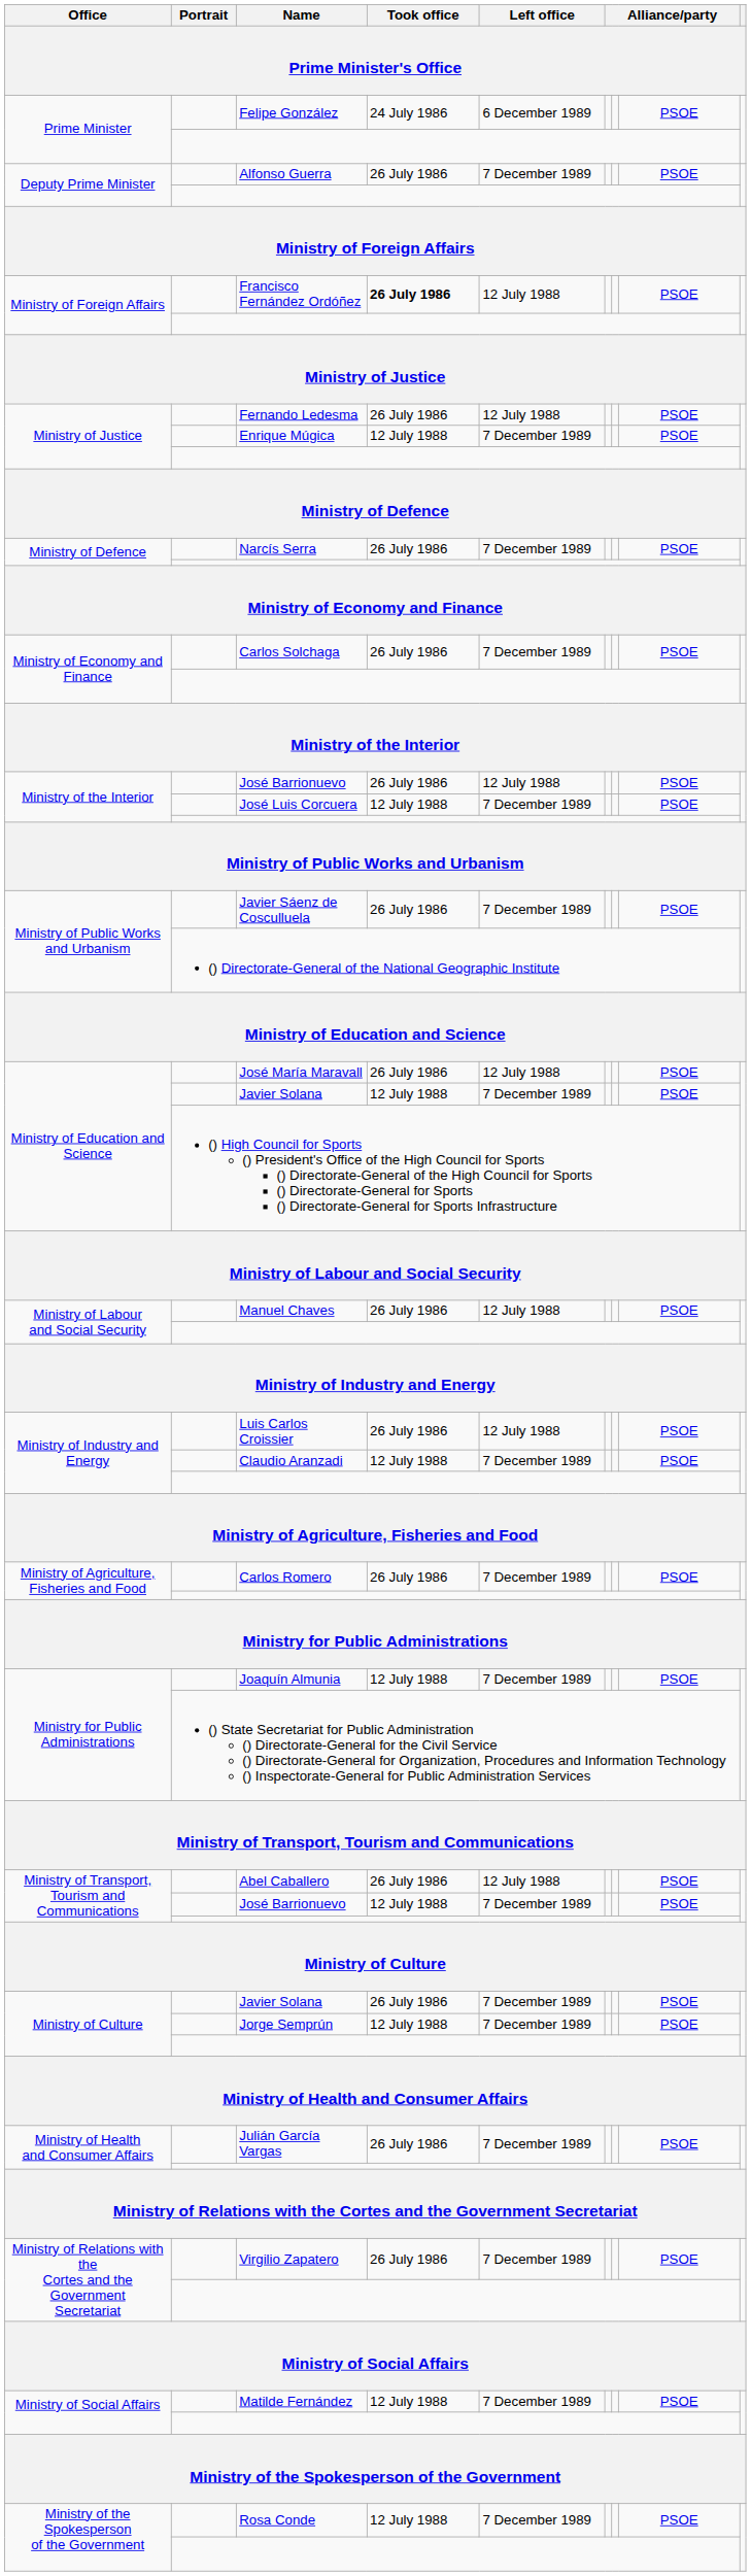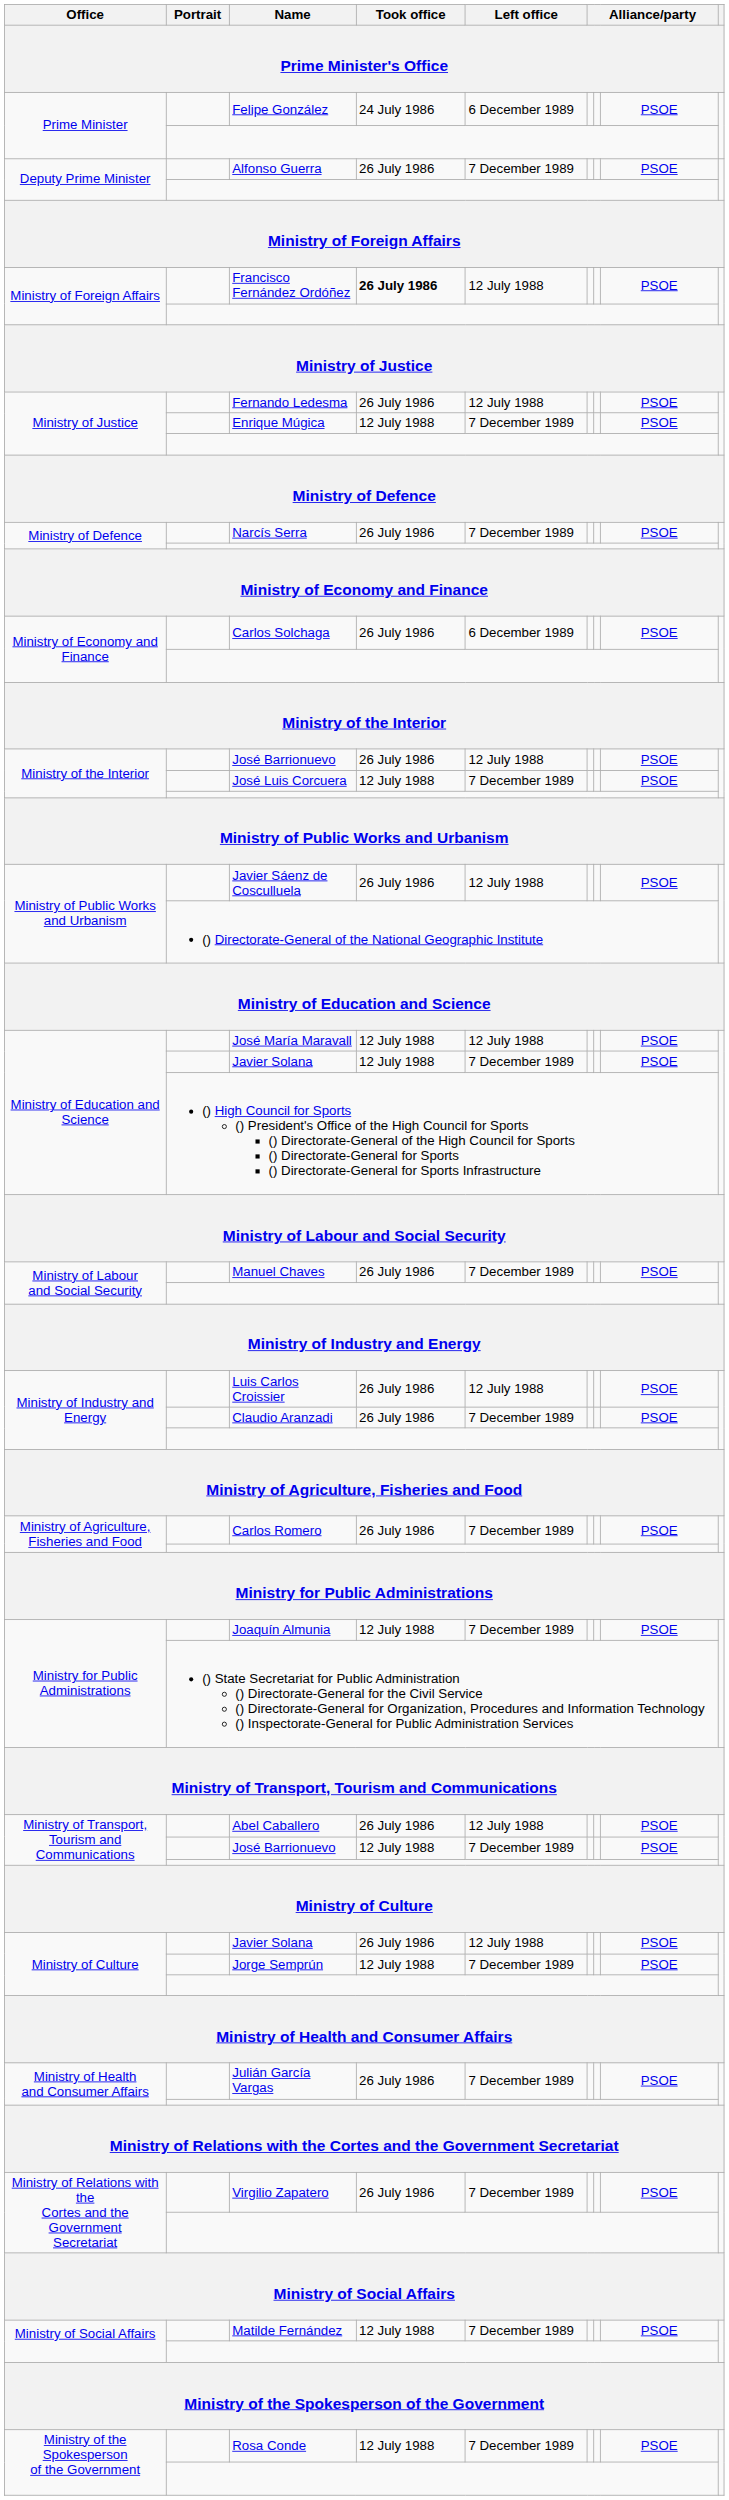Carlos Solchaga | Left office: 7 December 1989 -> 6 December 1989
Javier Sáenz de Cosculluela | Left office: 7 December 1989 -> 12 July 1988
José María Maravall | Took office: 26 July 1986 -> 12 July 1988
Manuel Chaves | Left office: 12 July 1988 -> 7 December 1989
Claudio Aranzadi | Took office: 12 July 1988 -> 26 July 1986
Ministry of Culture / Javier Solana | Left office: 7 December 1989 -> 12 July 1988
